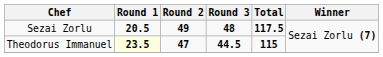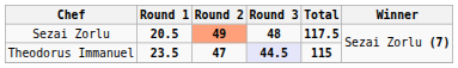Sezai Zorlu | Round 2: no background -> lightsalmon background
Theodorus Immanuel | Round 1: lightyellow background -> no background
Theodorus Immanuel | Round 3: no background -> lavender background
